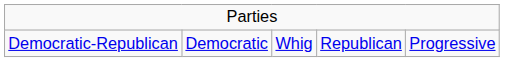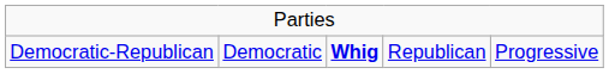Democratic-Republican | column 3: normal -> bold
